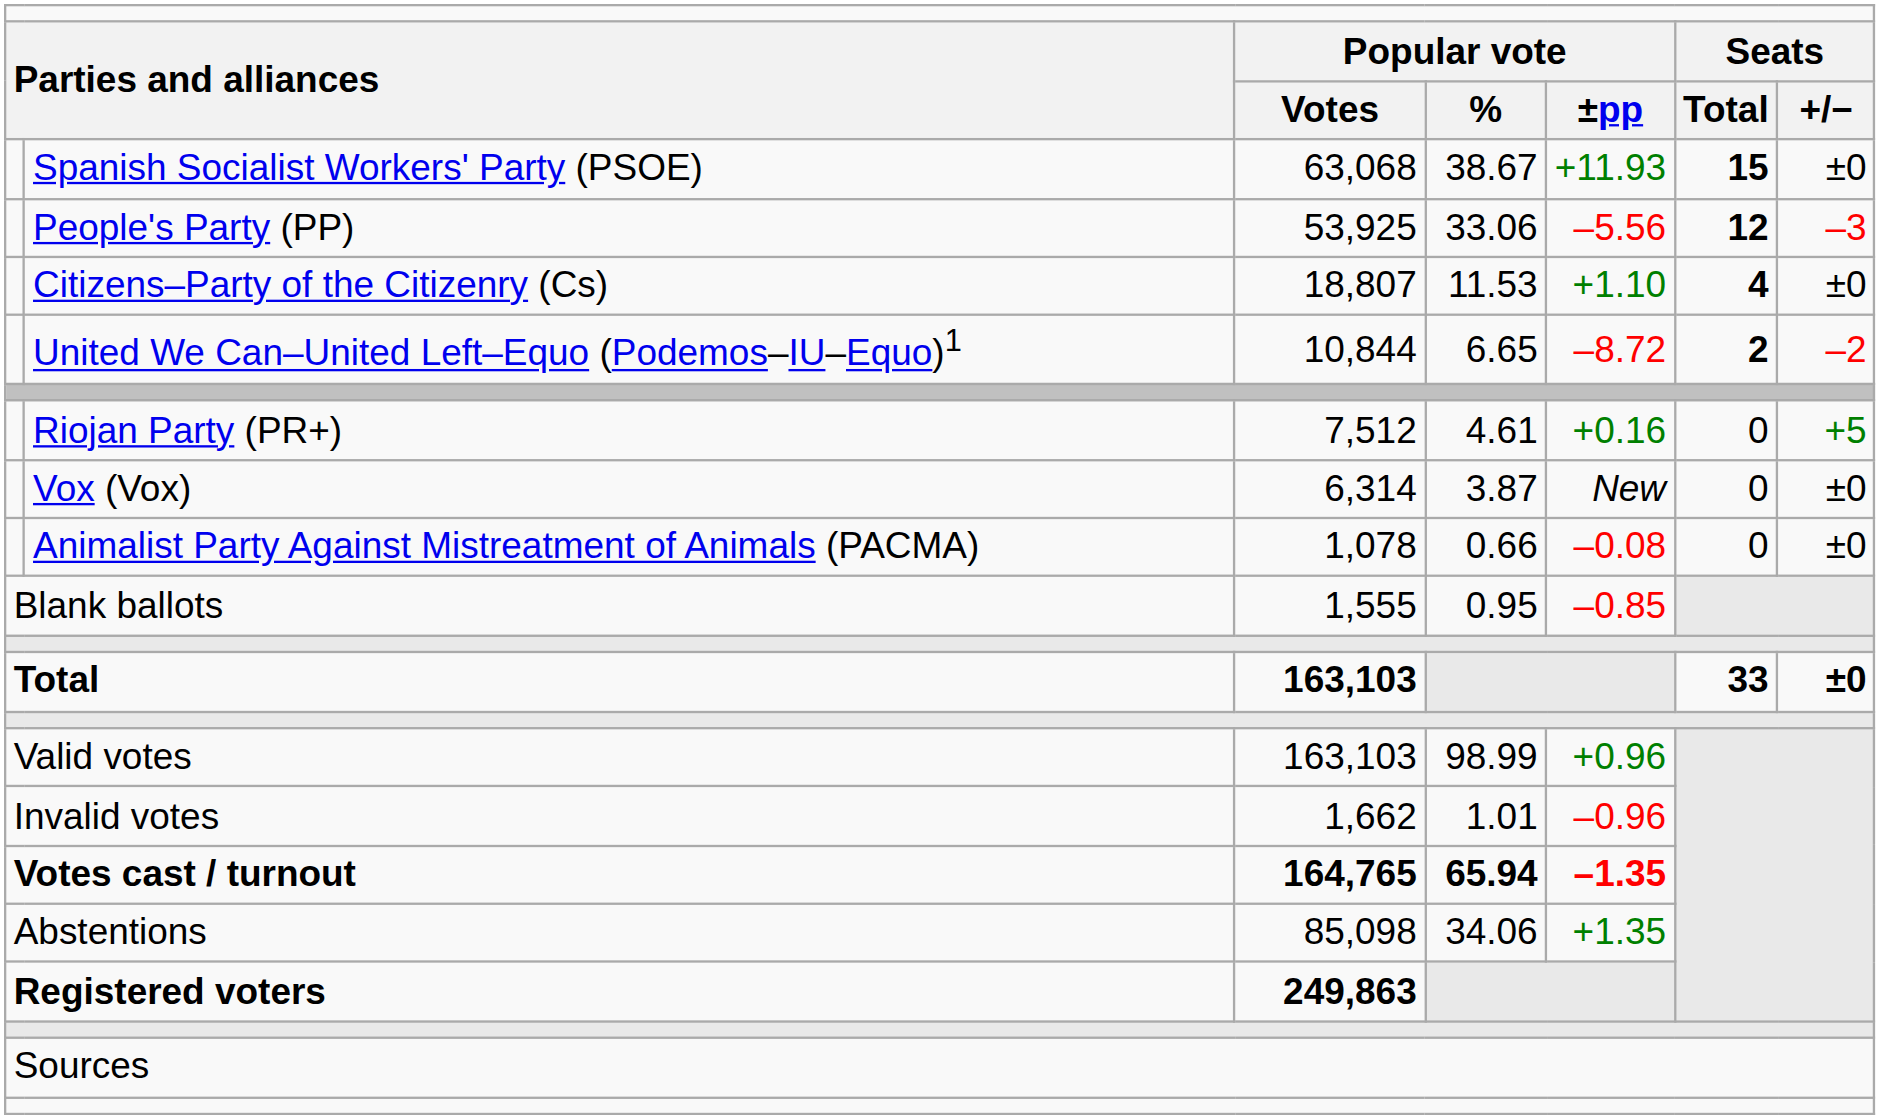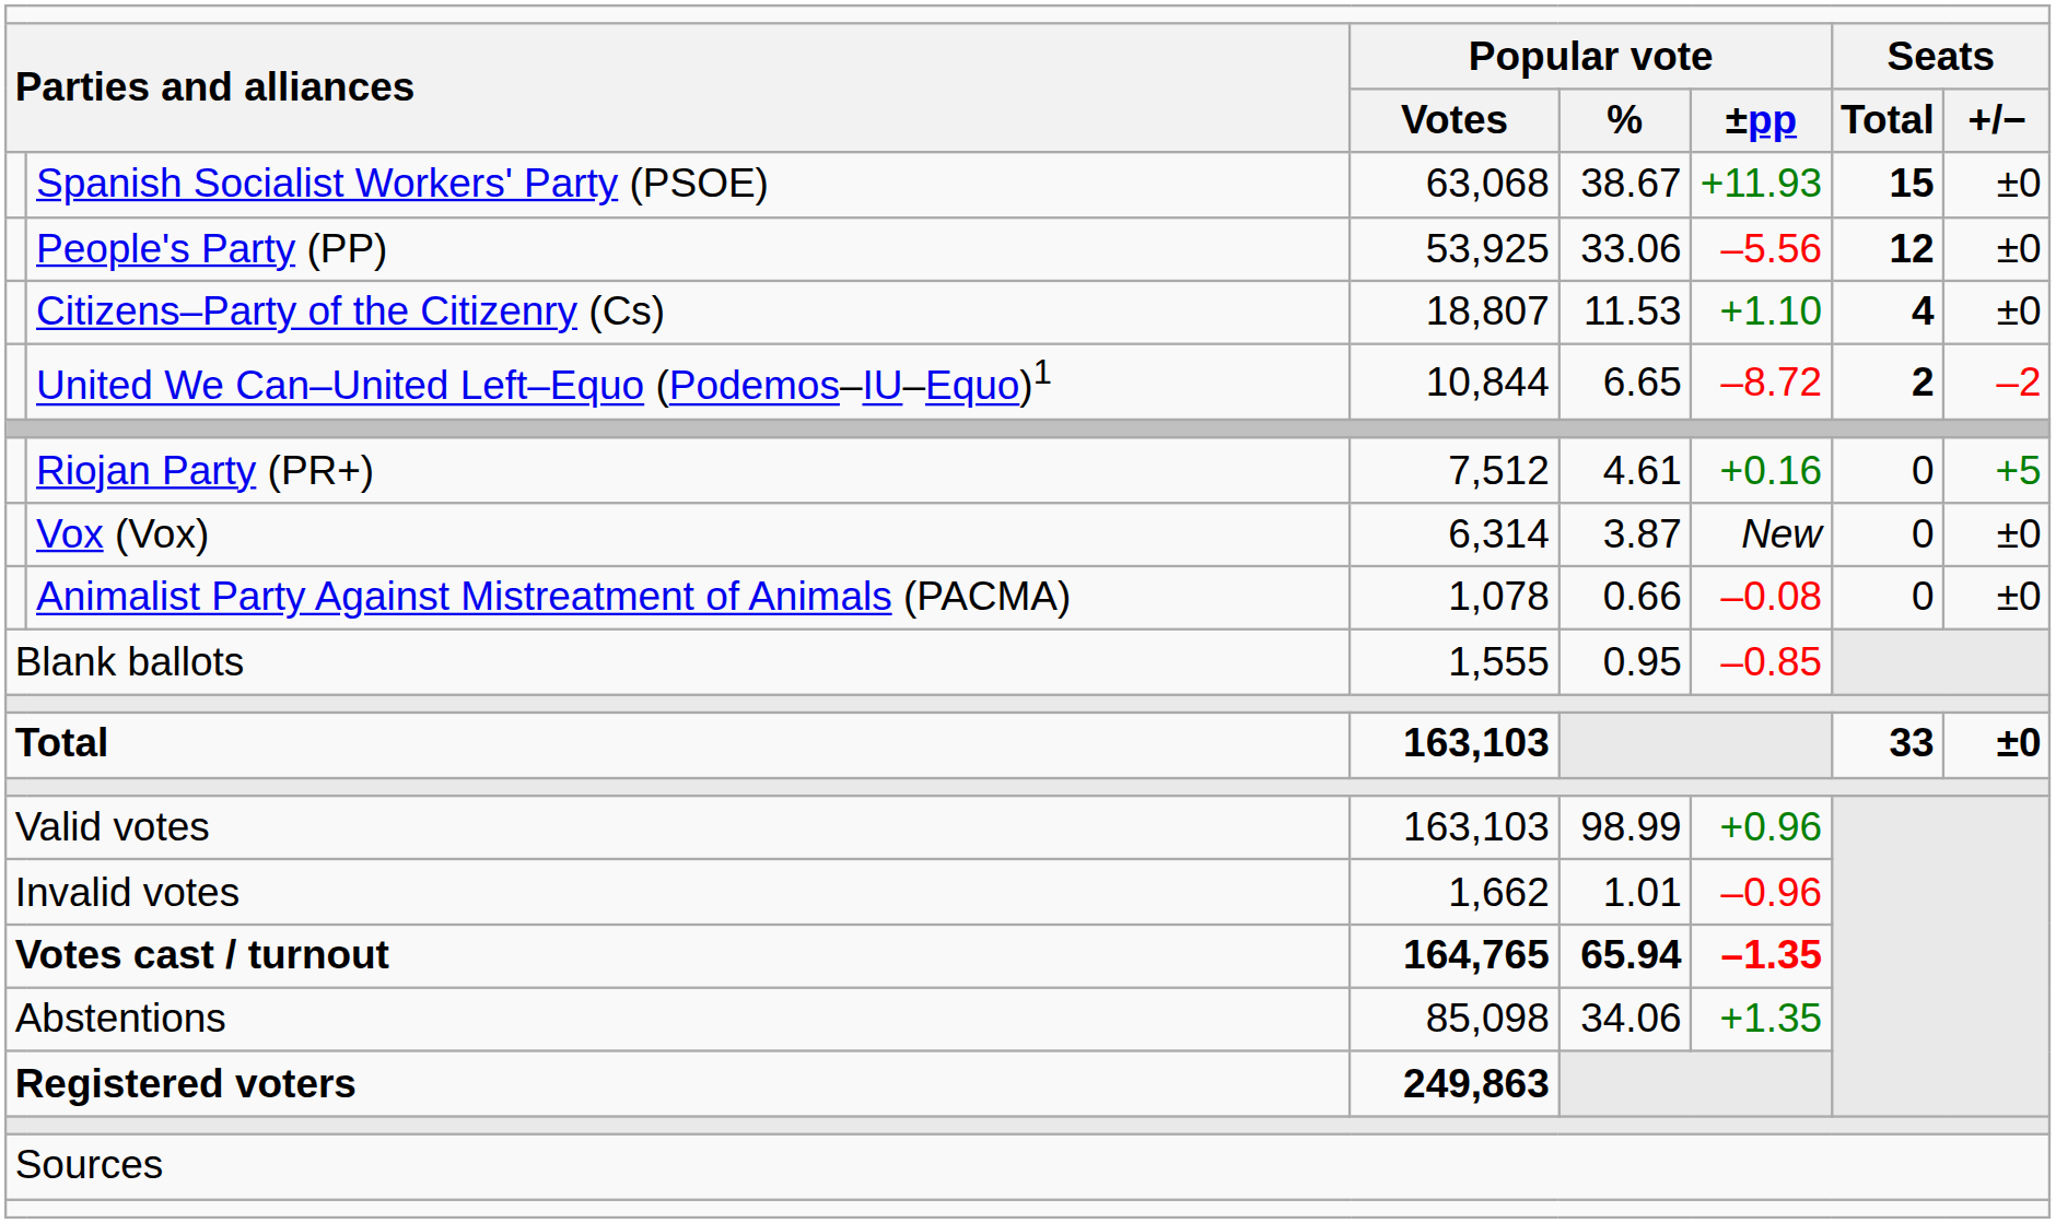People's Party (PP) | column 7: –3 -> ±0
